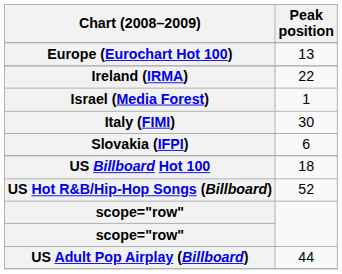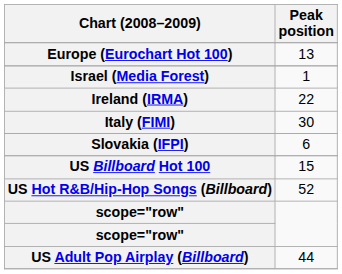rows swapped: Ireland (IRMA) <-> Israel (Media Forest)
US Billboard Hot 100 | Peak position: 18 -> 15
